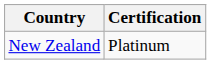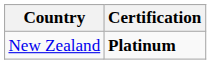New Zealand | Certification: normal -> bold
